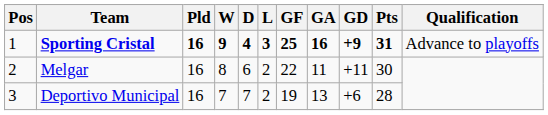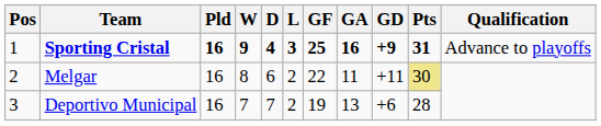Melgar | Pts: no background -> khaki background
